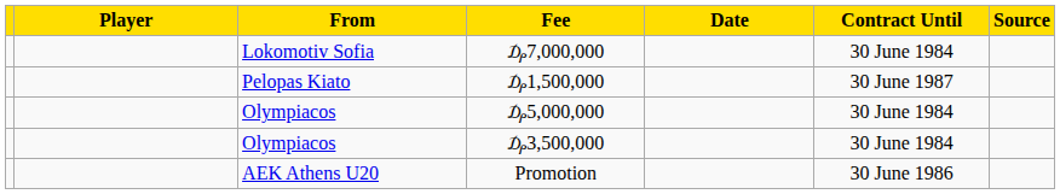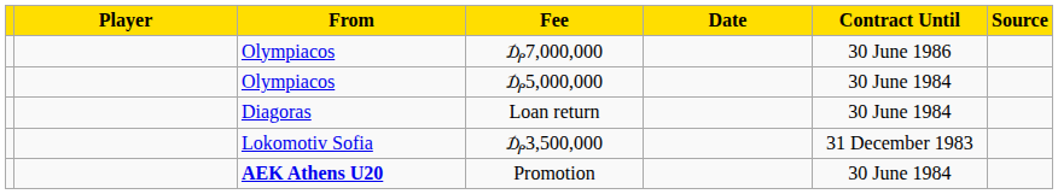₯7,000,000 | From: Lokomotiv Sofia -> Olympiacos
₯7,000,000 | Contract Until: 30 June 1984 -> 30 June 1986
- row: Pelopas Kiato | ₯1,500,000 | 30 June 1987
+ row: Diagoras | Loan return | 30 June 1984
₯3,500,000 | From: Olympiacos -> Lokomotiv Sofia
₯3,500,000 | Contract Until: 30 June 1984 -> 31 December 1983
Promotion | From: normal -> bold
Promotion | Contract Until: 30 June 1986 -> 30 June 1984
